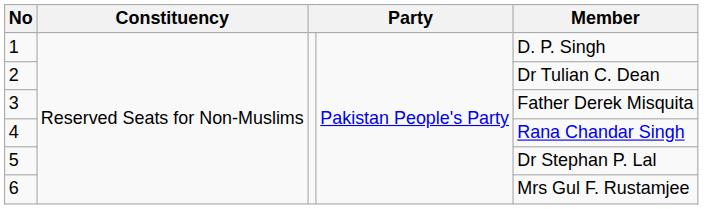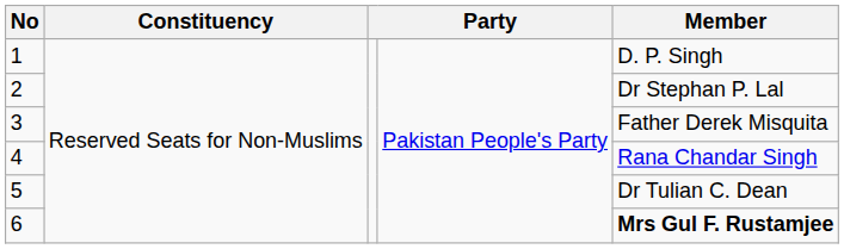2 | Member: Dr Tulian C. Dean -> Dr Stephan P. Lal
5 | Member: Dr Stephan P. Lal -> Dr Tulian C. Dean
6 | Member: normal -> bold
